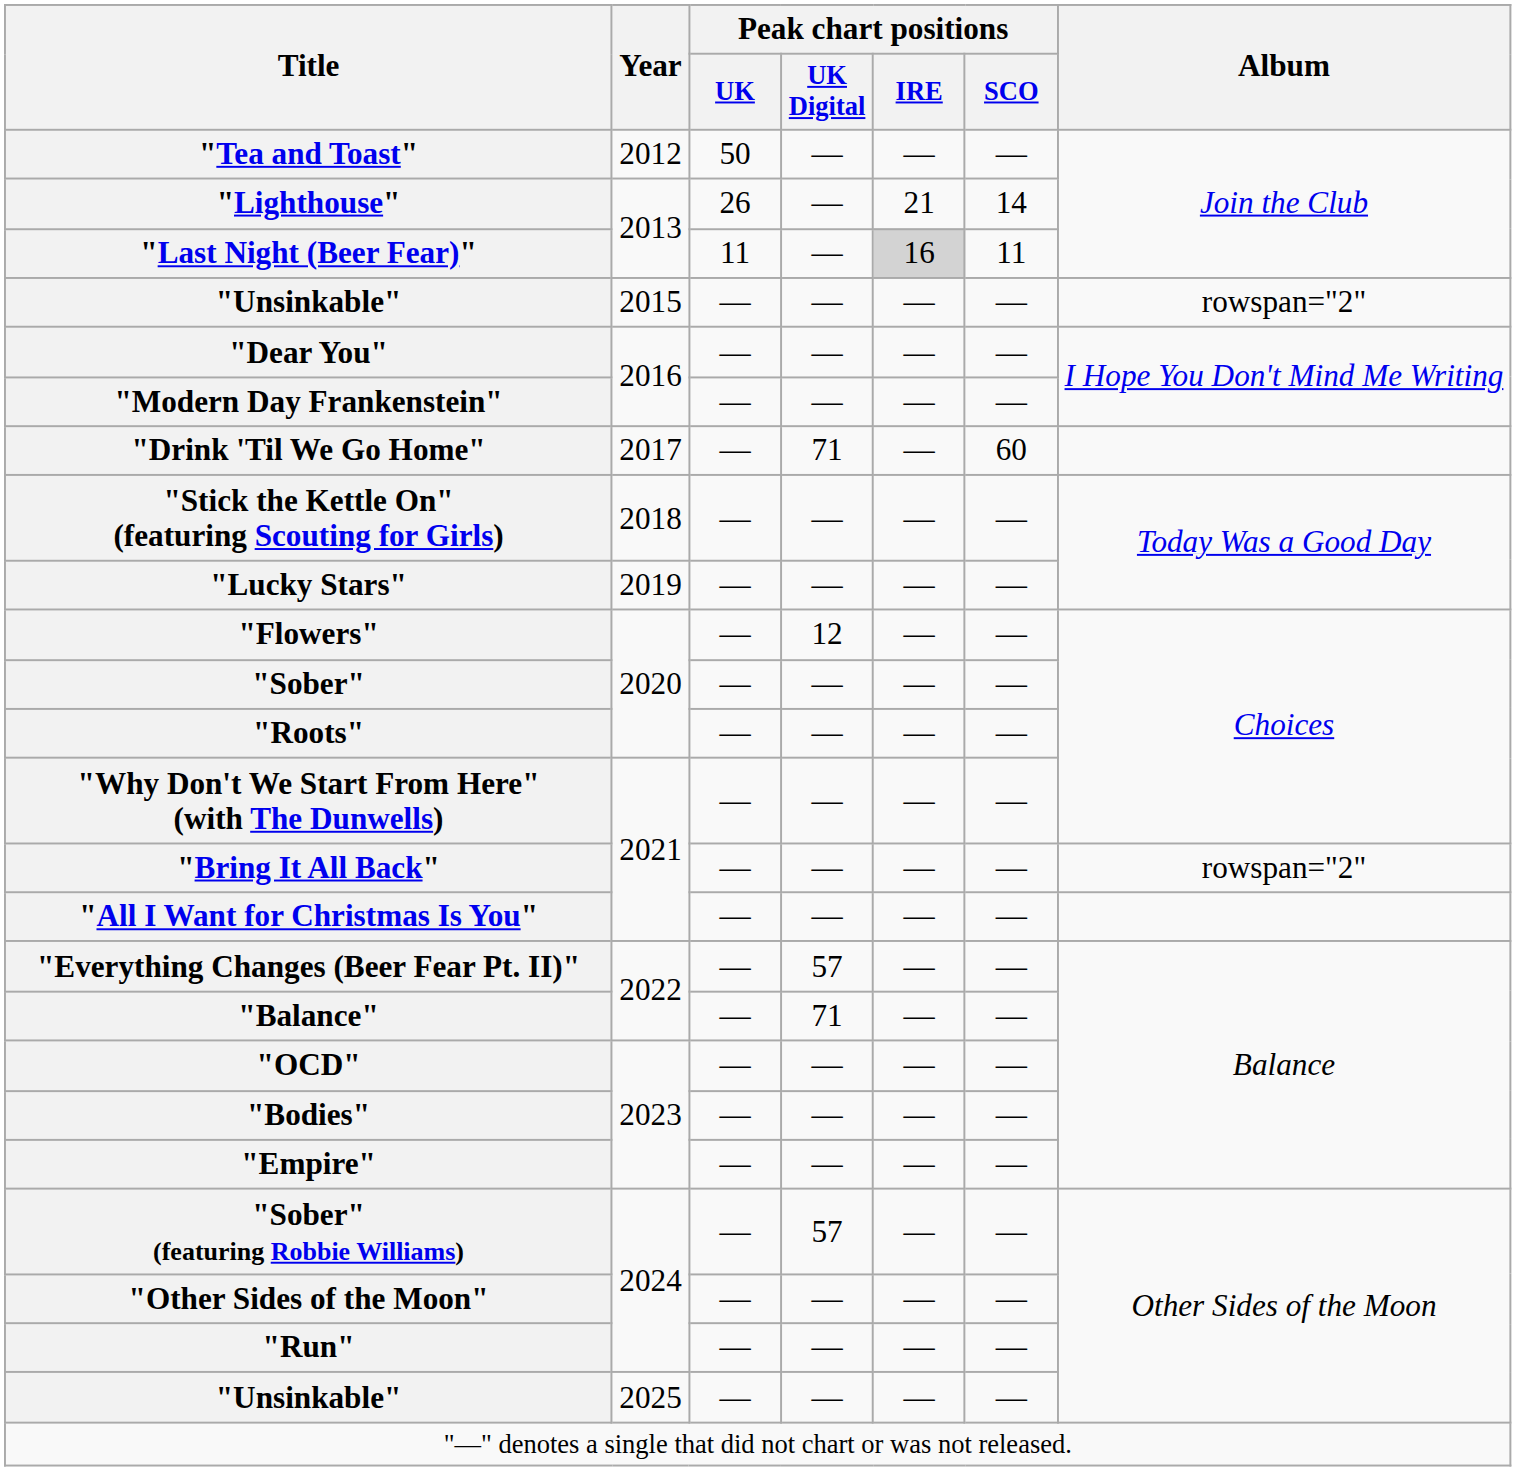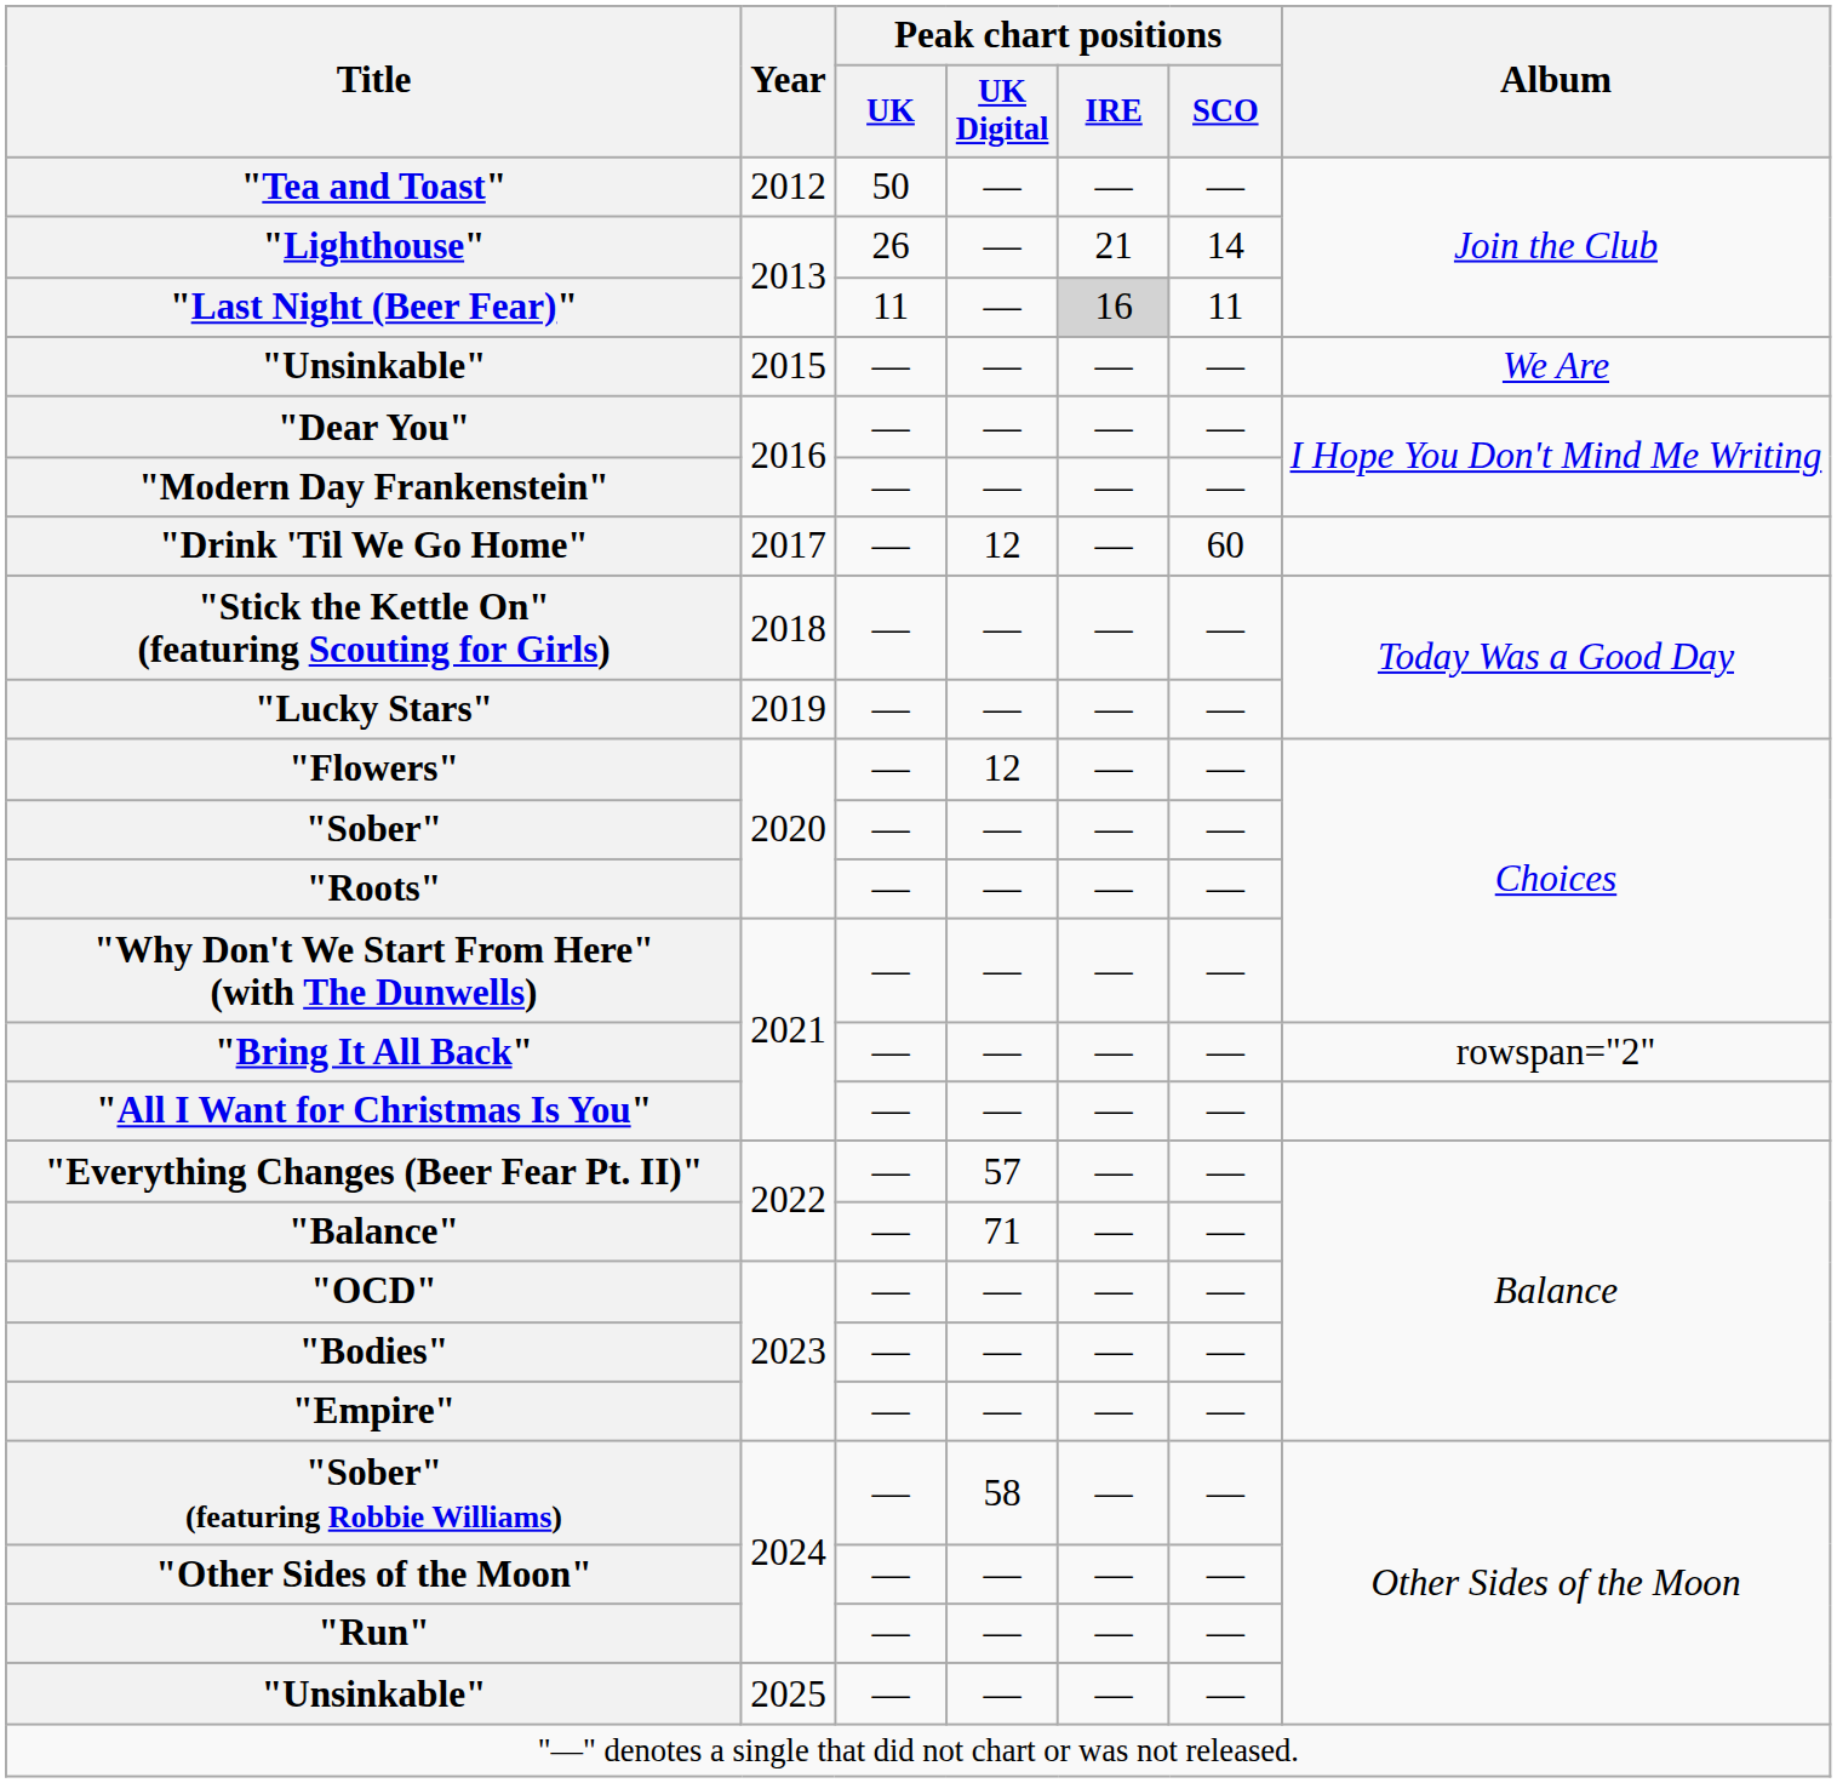"Unsinkable" / 2015 | Album: rowspan="2" -> We Are
"Drink 'Til We Go Home" | Peak chart positions / UK Digital: 71 -> 12
"Sober" (featuring Robbie Williams) | Peak chart positions / UK Digital: 57 -> 58
